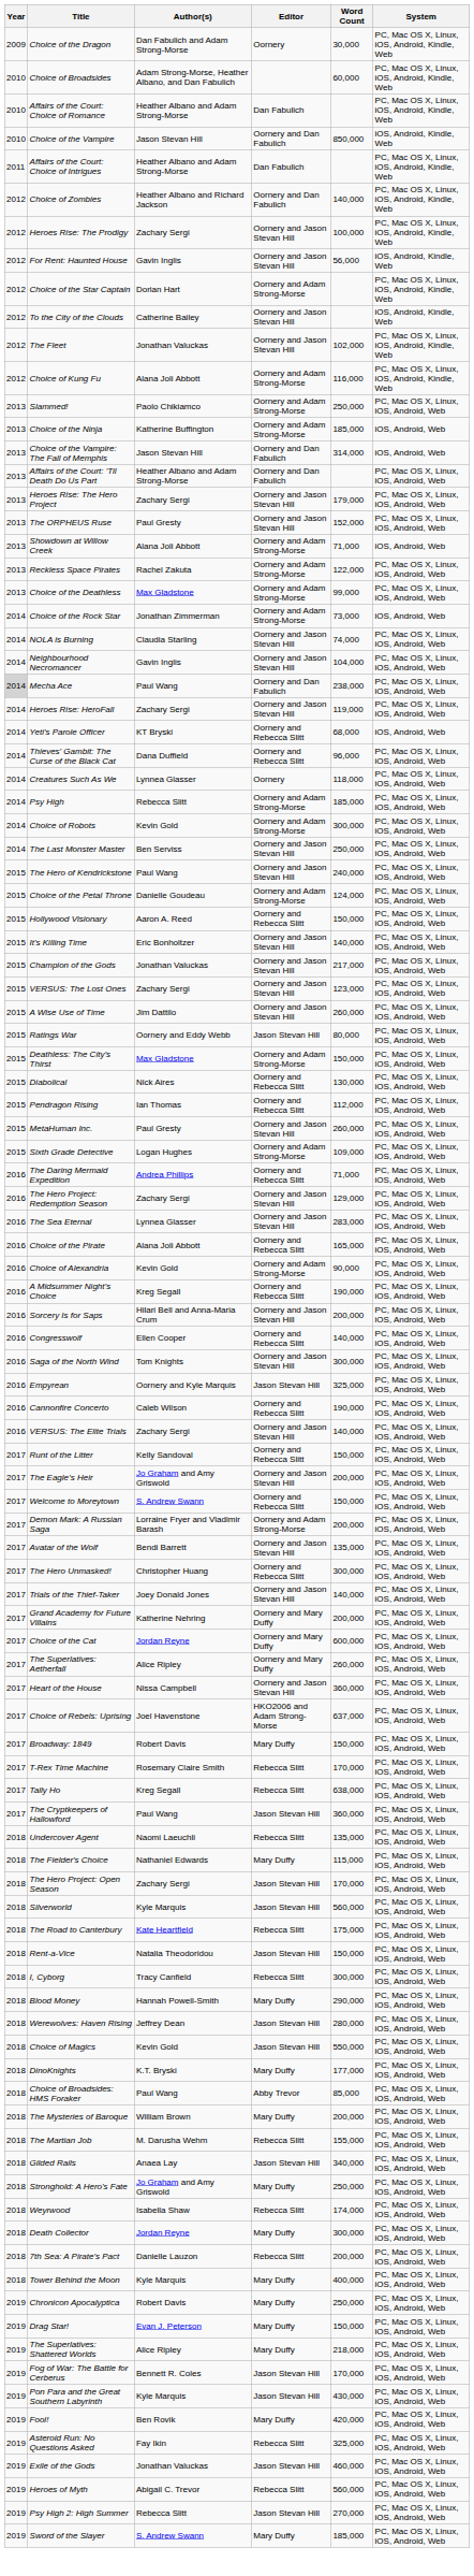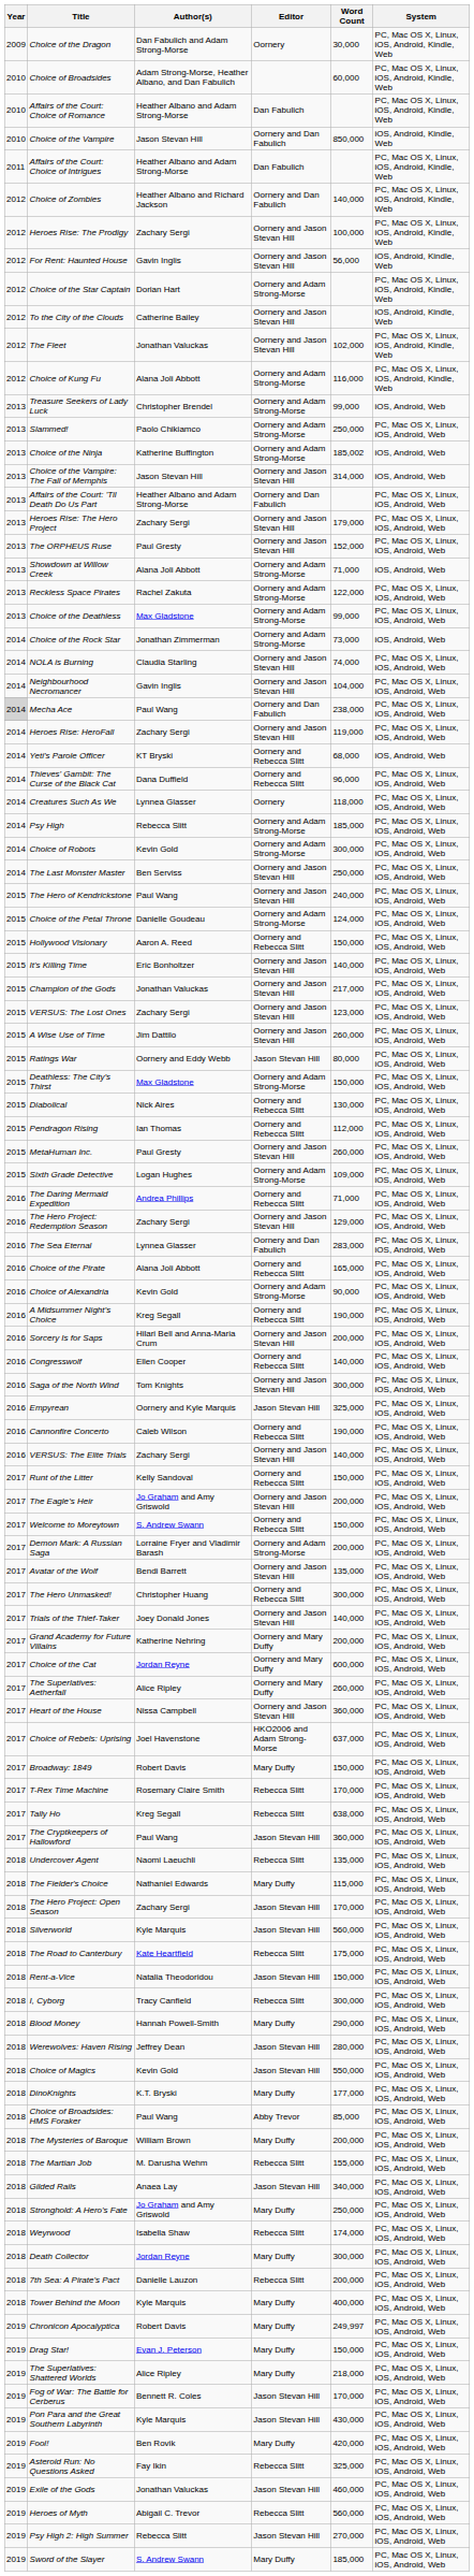+ row: 2013 | Treasure Seekers of Lady Luck | Christopher Brendel | Oornery and Adam Strong-Morse | 99,000 | iOS, Android, Web
Choice of the Ninja | Word Count: 185,000 -> 185,002
Choice of the Vampire: The Fall of Memphis | Editor: Oornery and Dan Fabulich -> Oornery and Jason Stevan Hill
The Sea Eternal | Editor: Oornery and Jason Stevan Hill -> Oornery and Dan Fabulich
Chronicon Apocalyptica | Word Count: 250,000 -> 249,997
